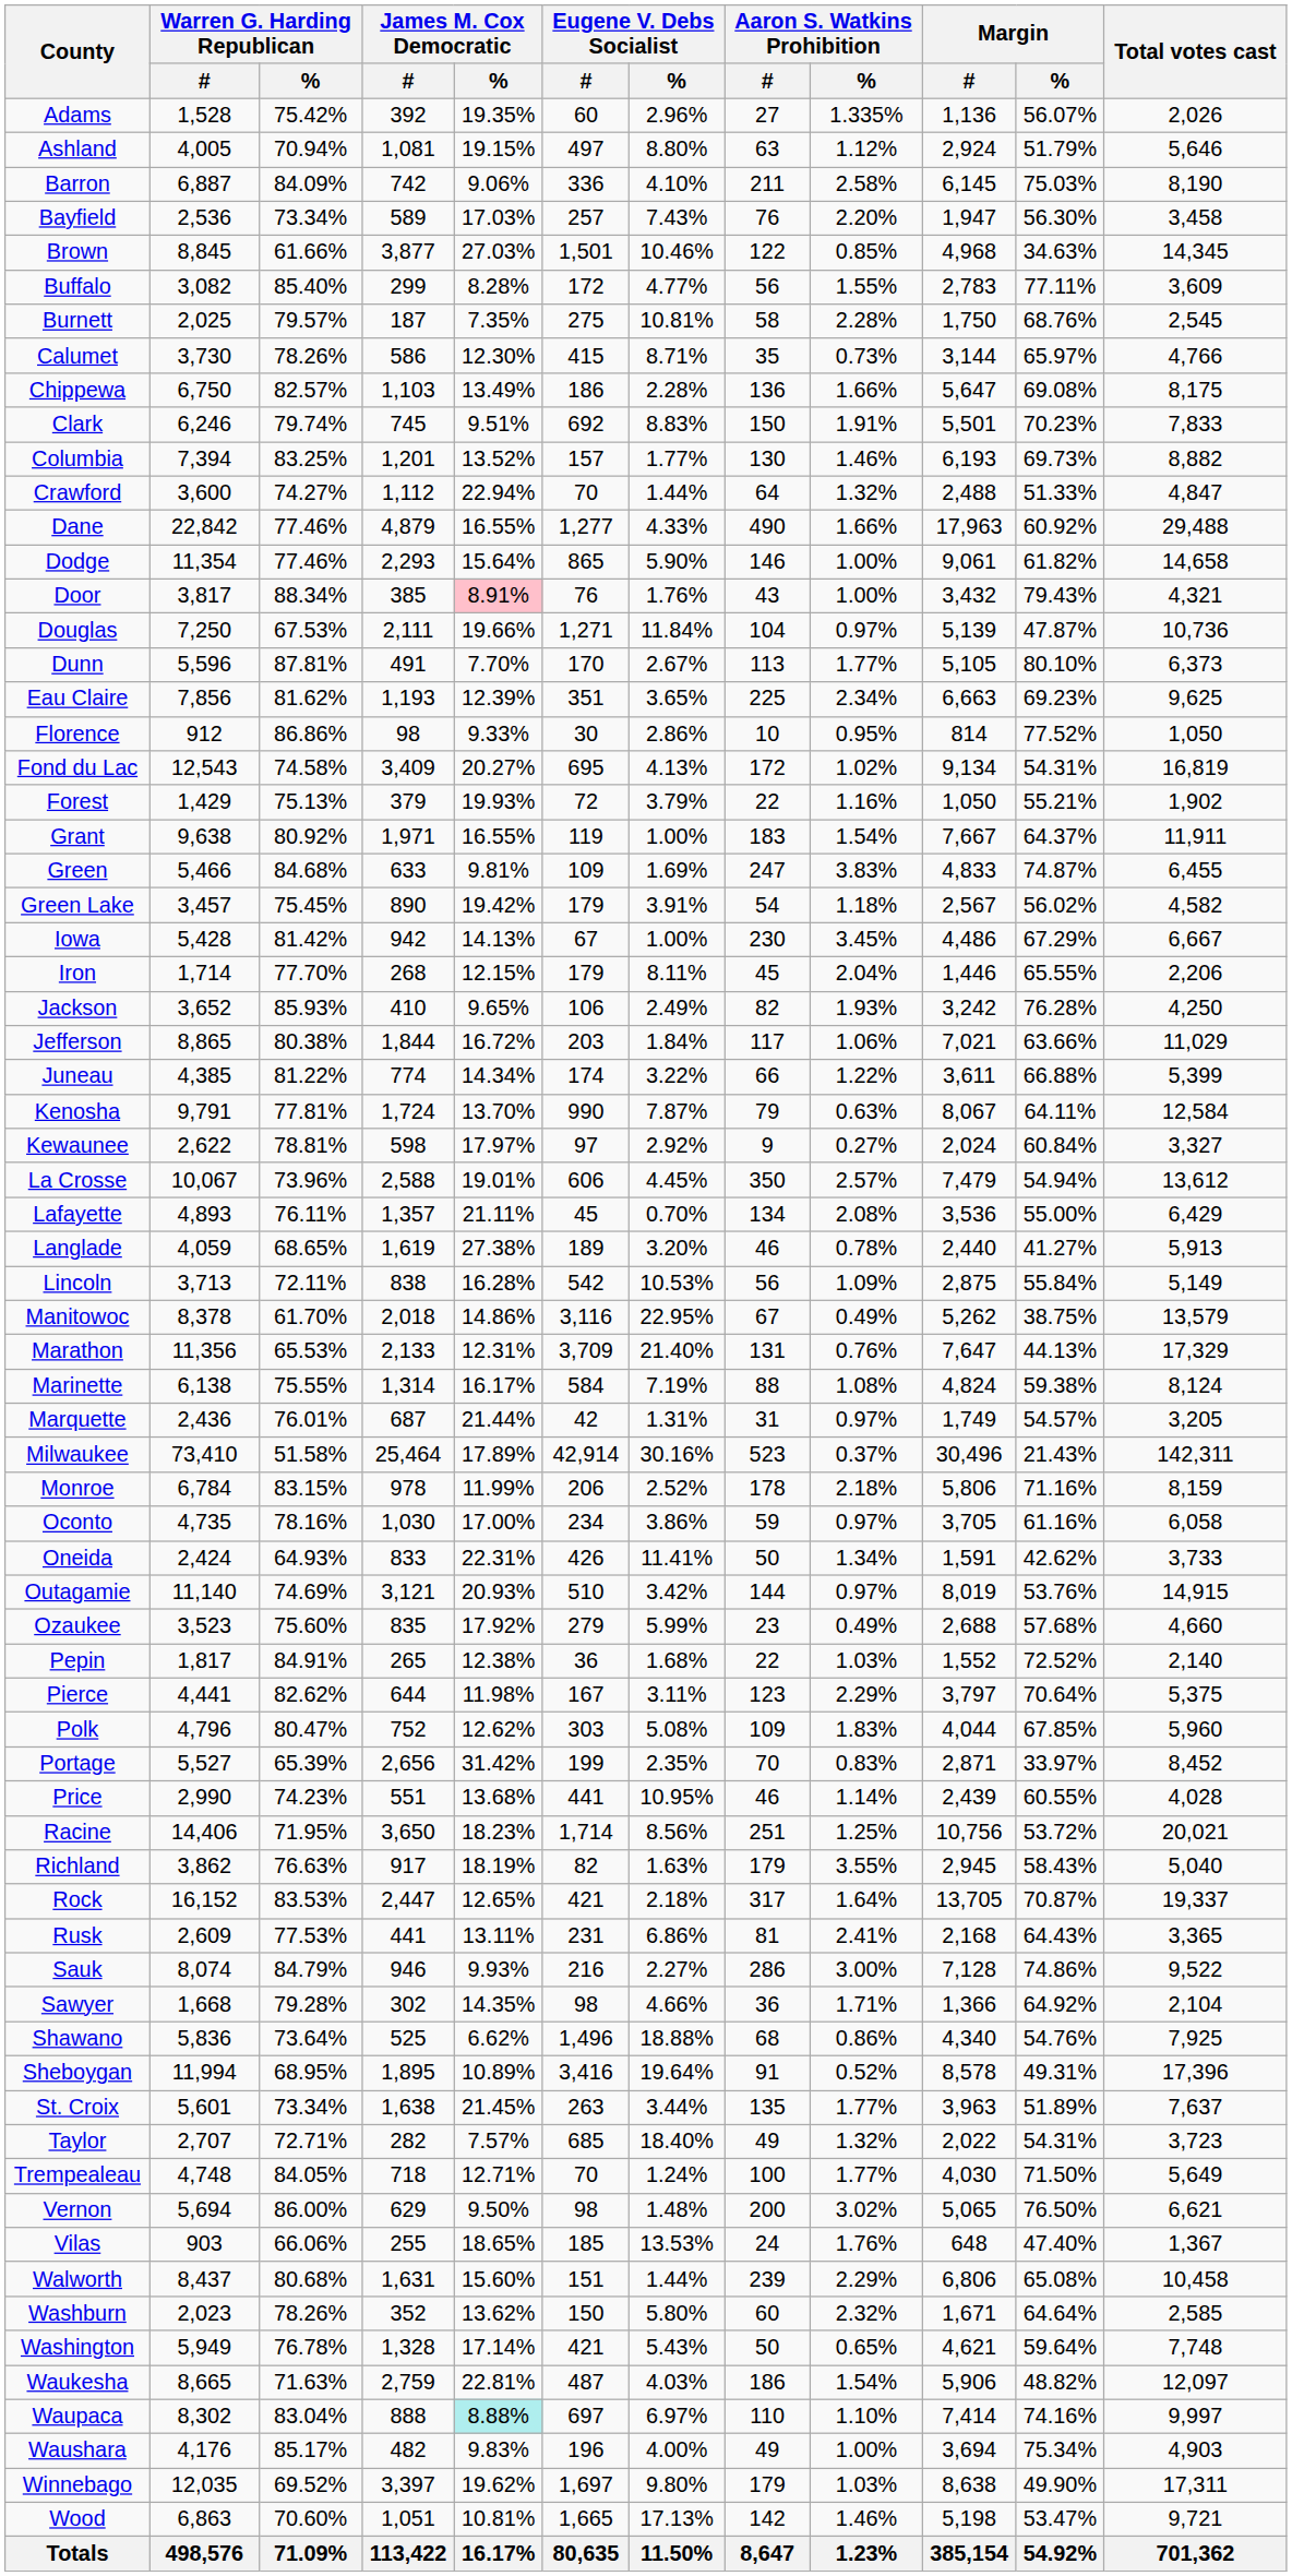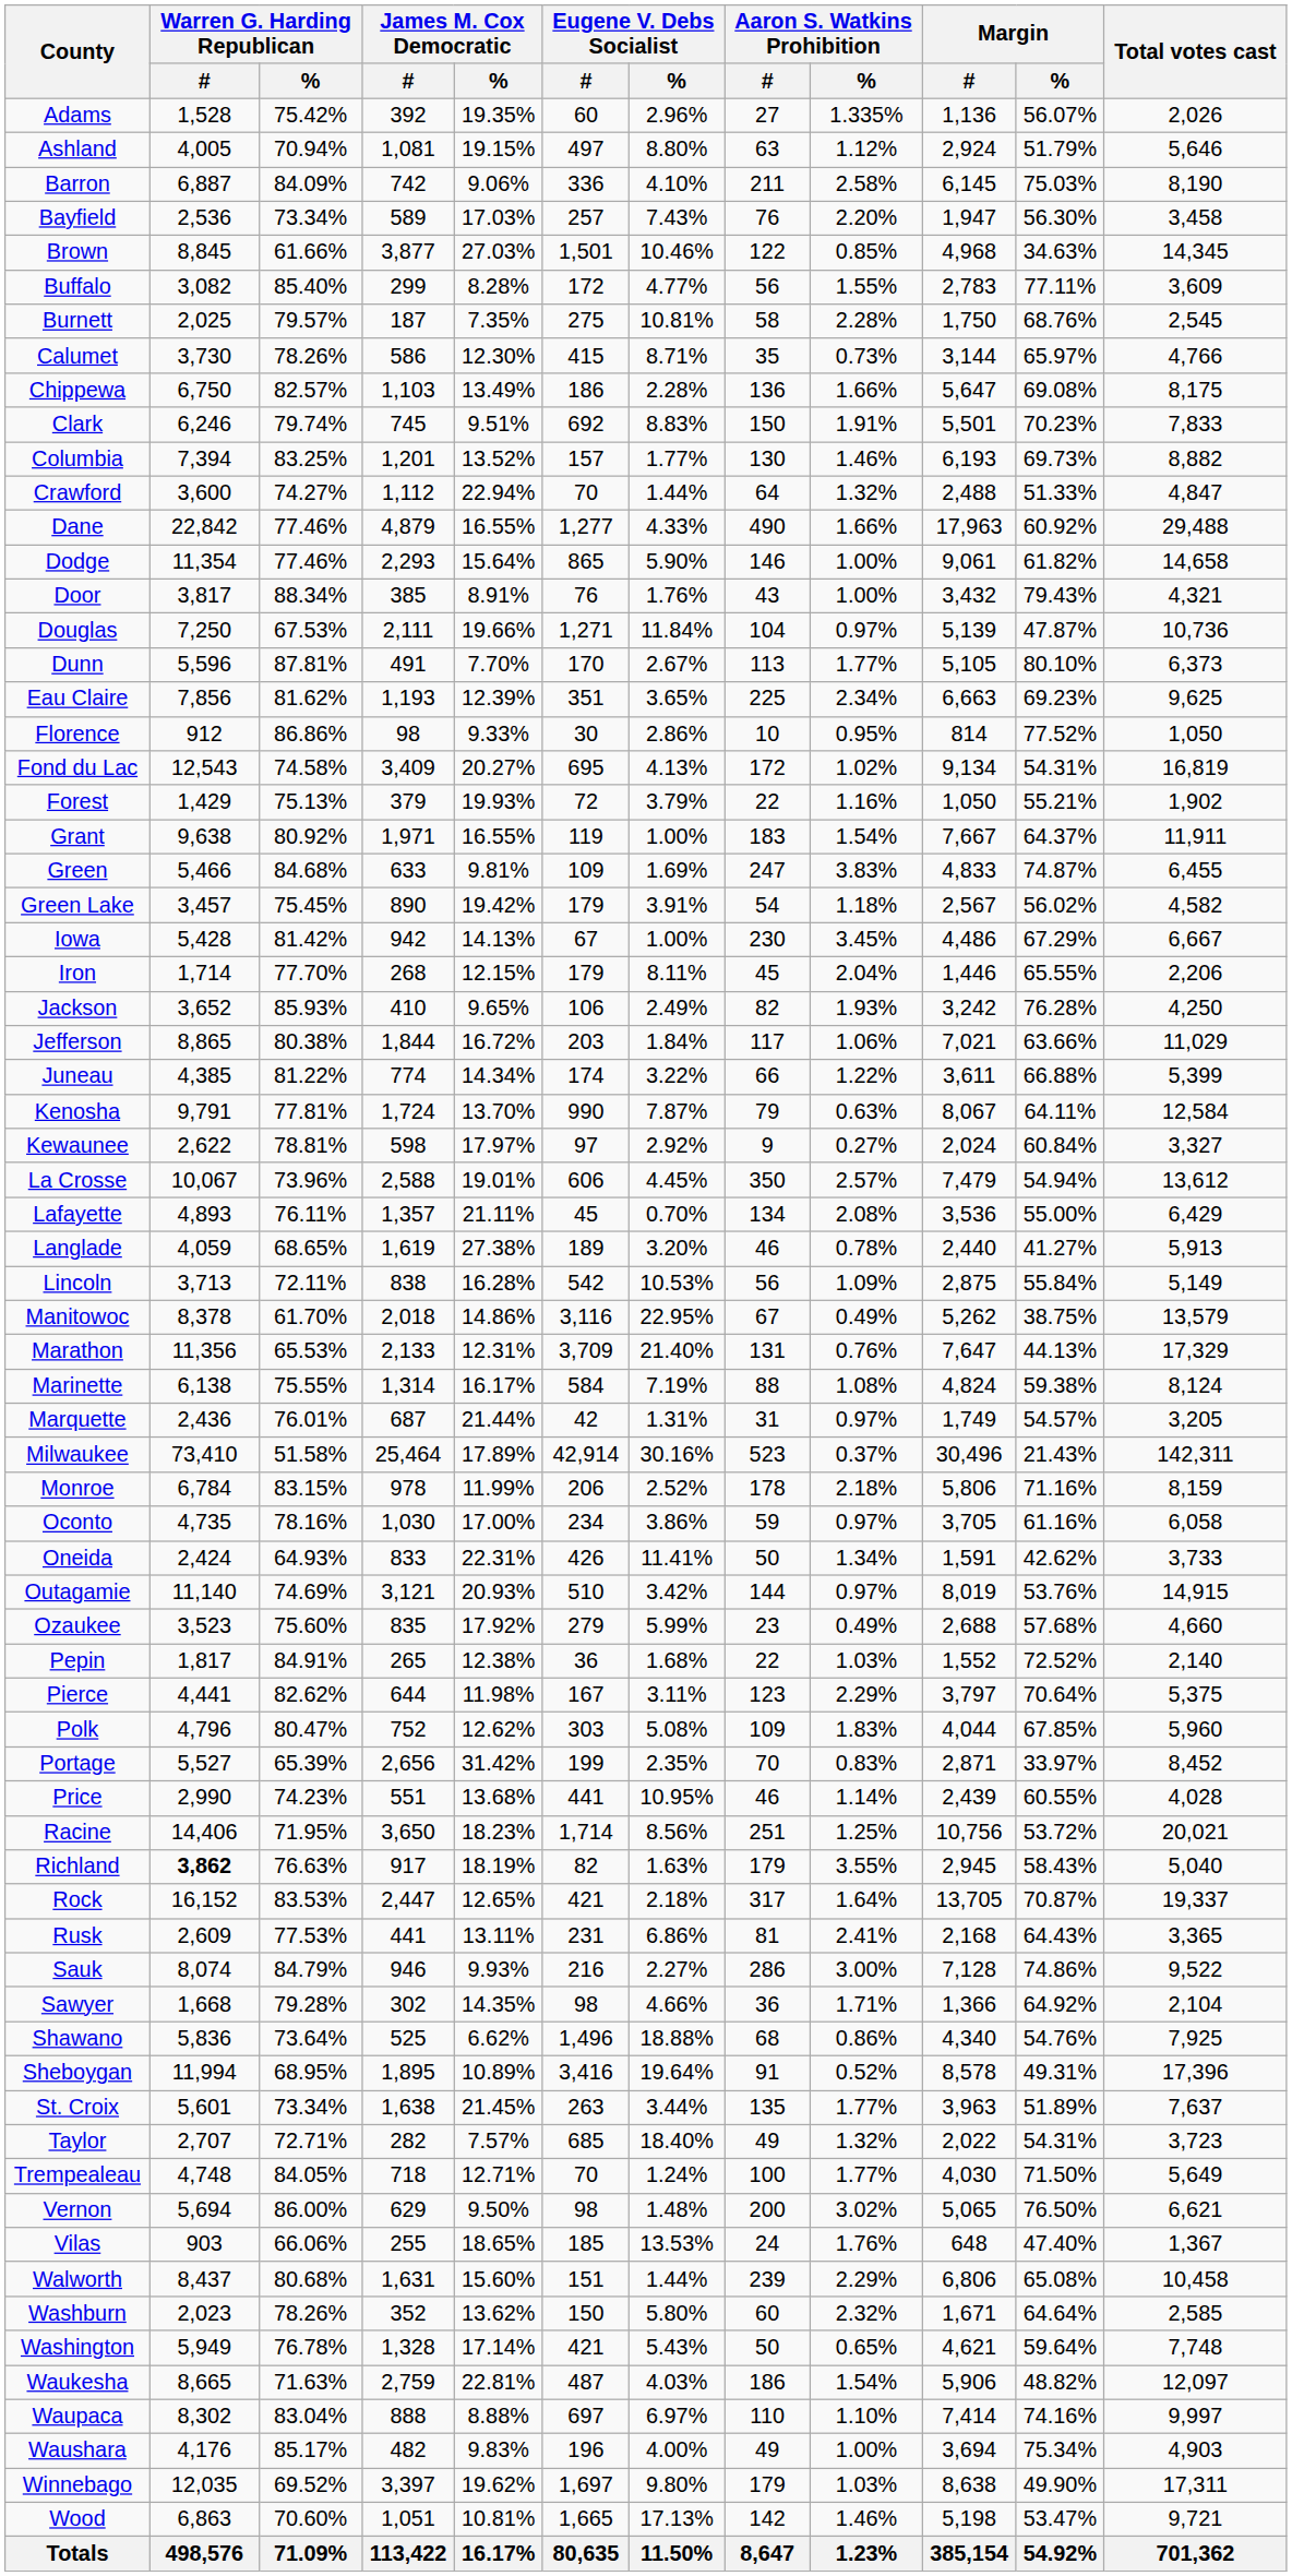Door | James M. Cox Democratic / %: pink background -> no background
Richland | Warren G. Harding Republican / #: normal -> bold
Waupaca | James M. Cox Democratic / %: paleturquoise background -> no background
